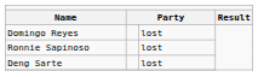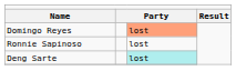Domingo Reyes | column 3: no background -> lightsalmon background
Deng Sarte | column 3: no background -> paleturquoise background
